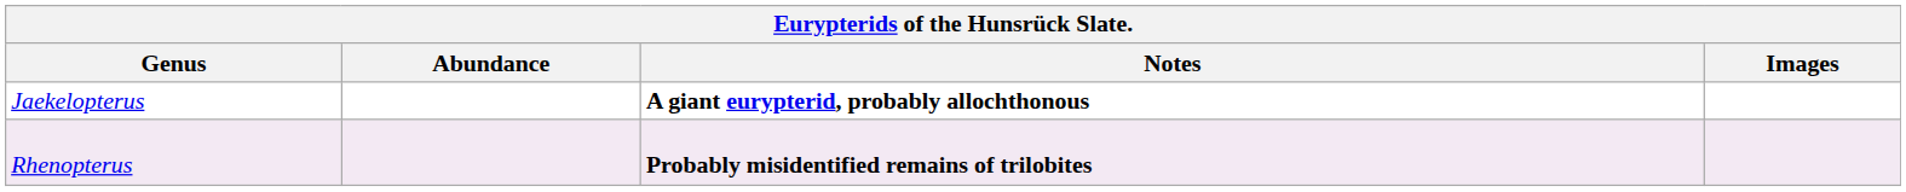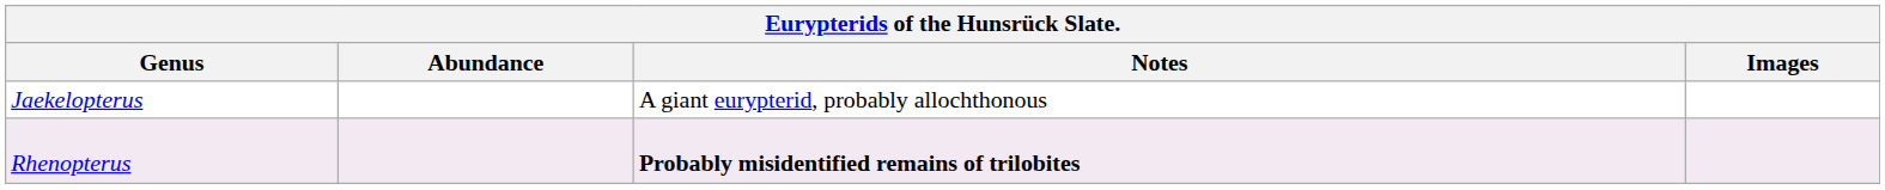Jaekelopterus | Notes: bold -> normal
